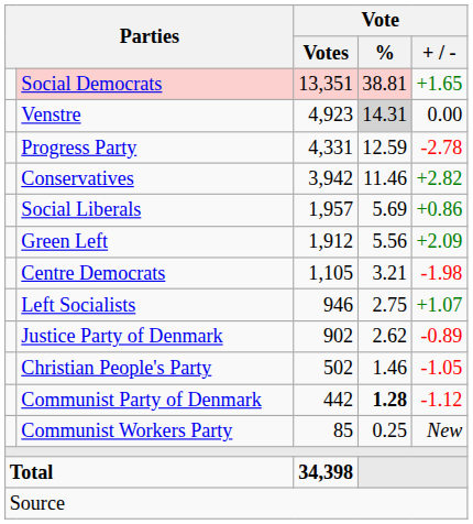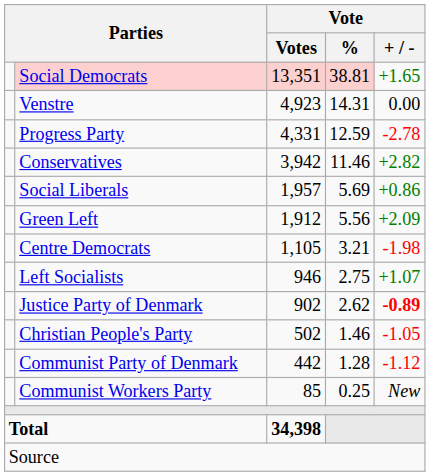Venstre | Vote / %: lightgrey background -> no background
Justice Party of Denmark | Vote / + / -: normal -> bold
Communist Party of Denmark | Vote / %: bold -> normal
